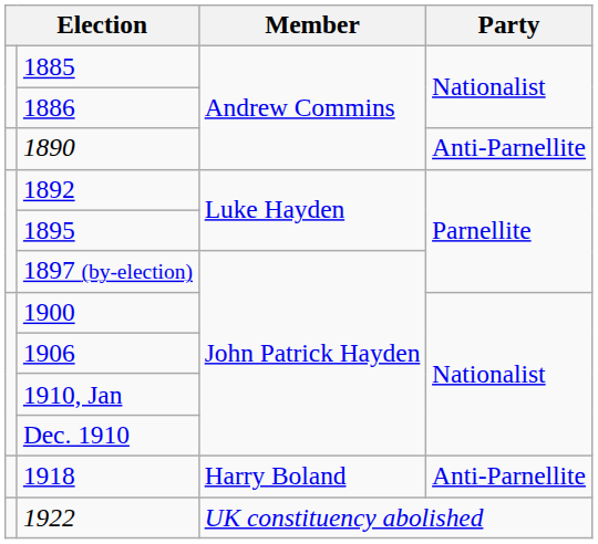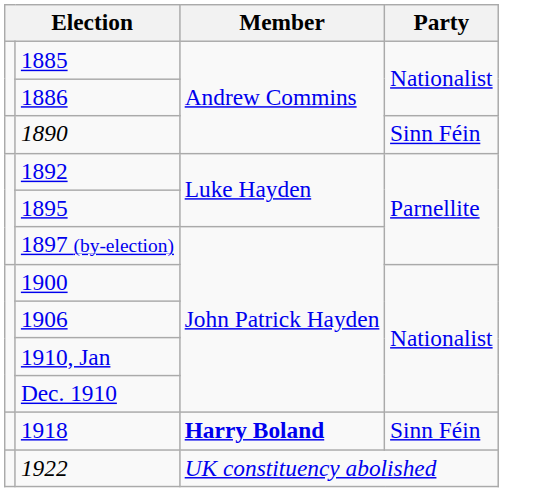1890 | Party: Anti-Parnellite -> Sinn Féin
1918 | Member: normal -> bold
1918 | Party: Anti-Parnellite -> Sinn Féin
